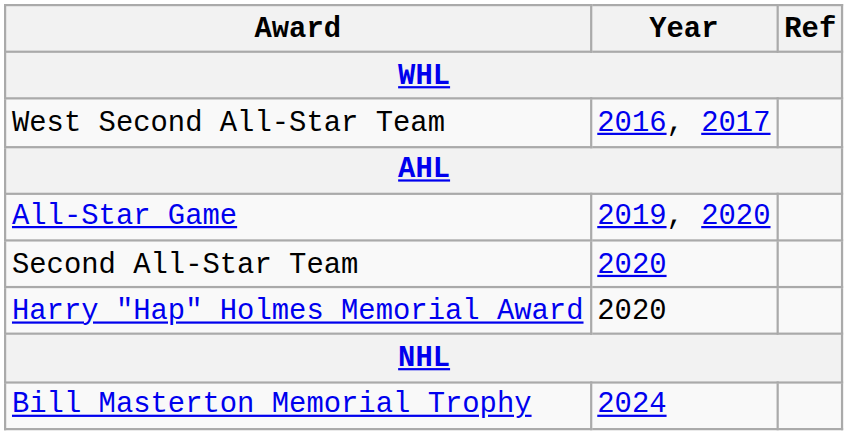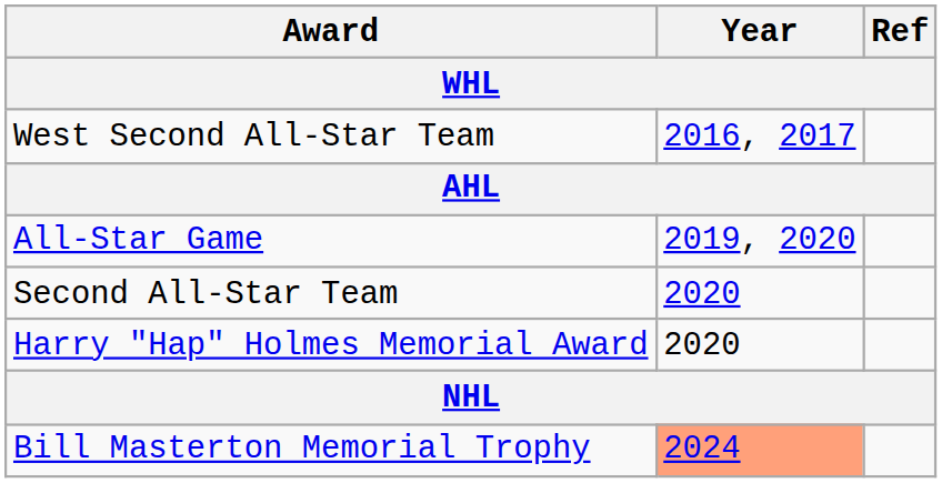Bill Masterton Memorial Trophy | Year: no background -> lightsalmon background
